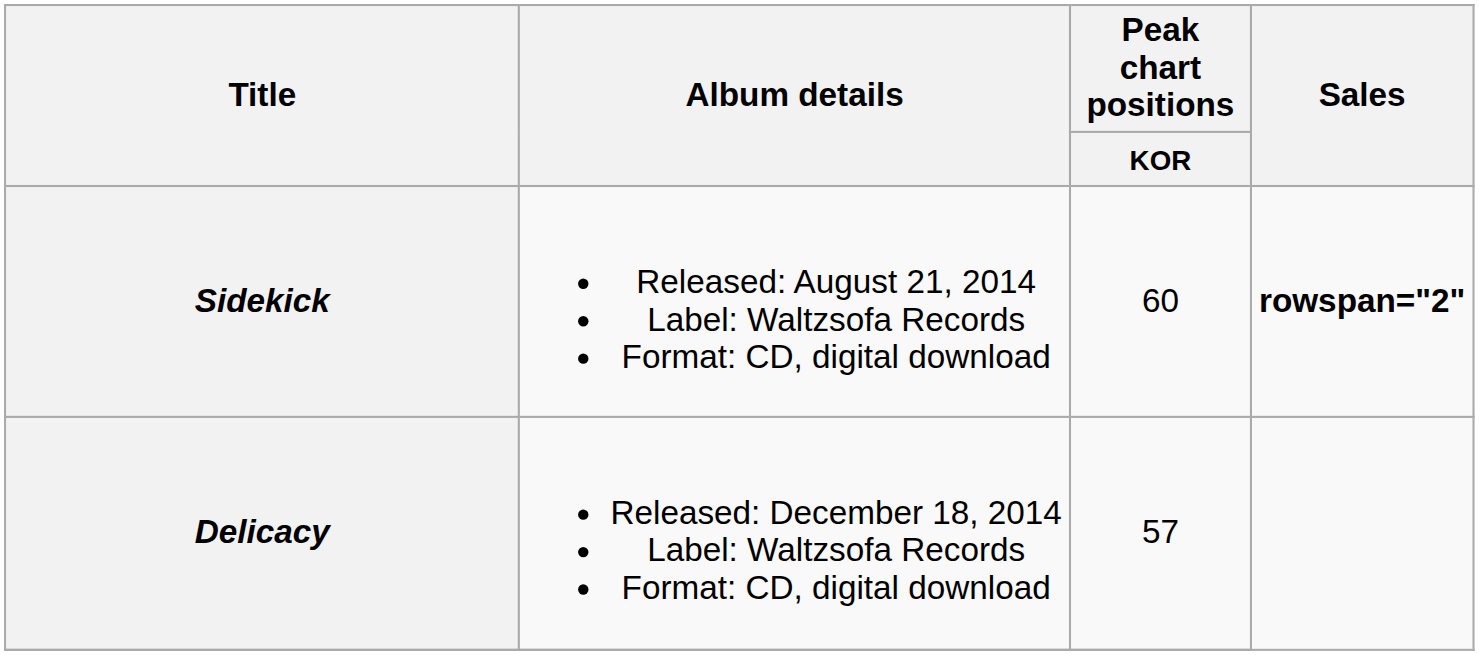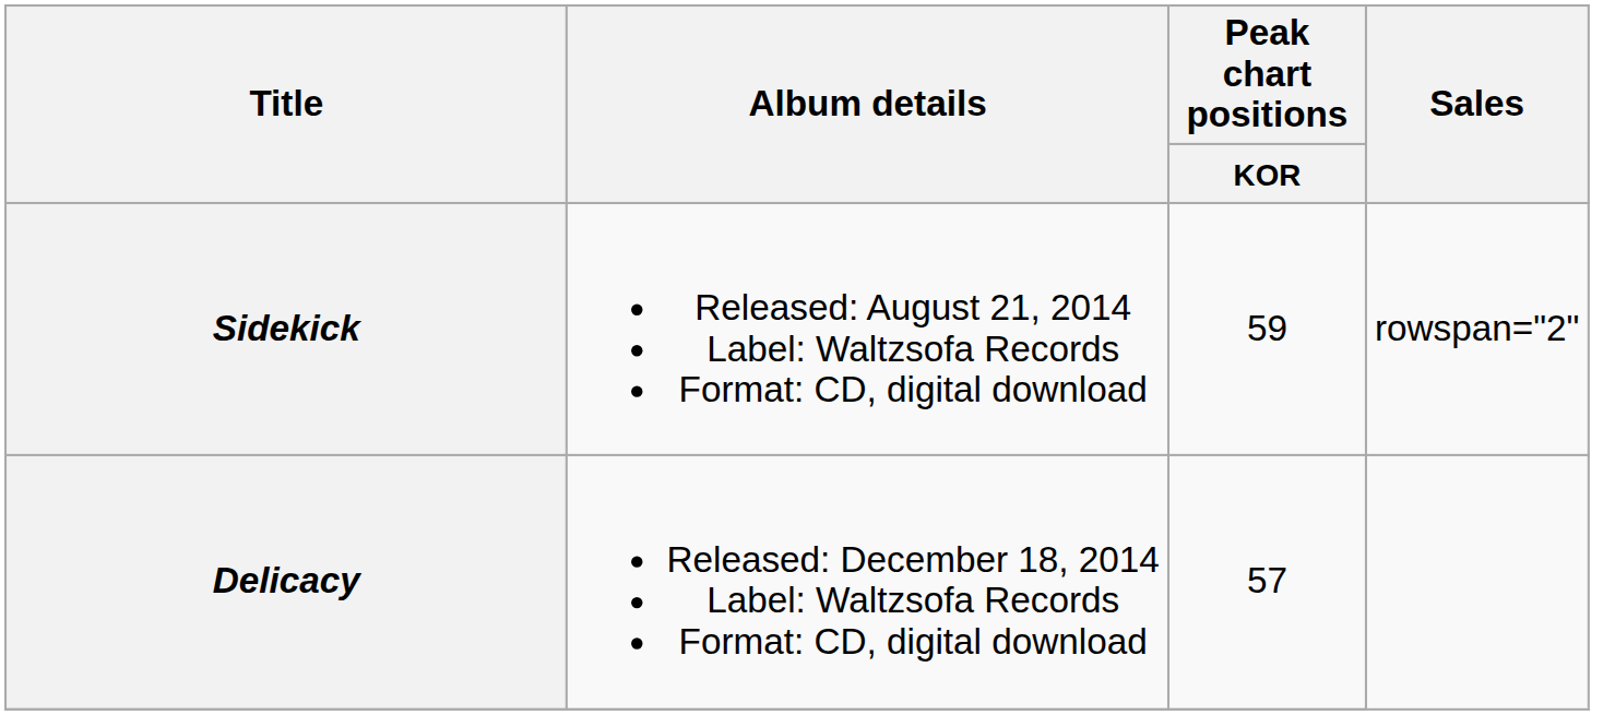Sidekick | Peak chart positions / KOR: 60 -> 59
Sidekick | Sales: bold -> normal
